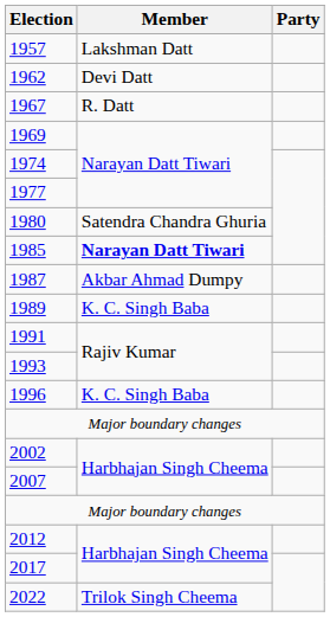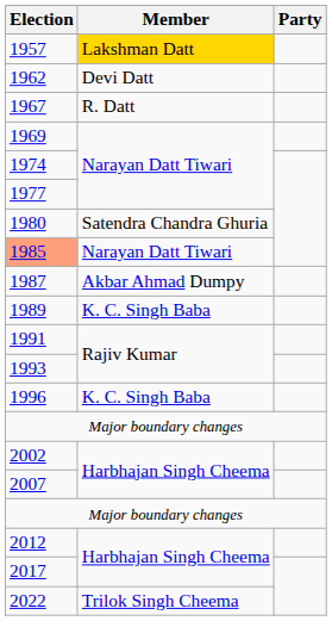1957 | Member: no background -> gold background
1985 | Election: no background -> lightsalmon background
1985 | Member: bold -> normal
